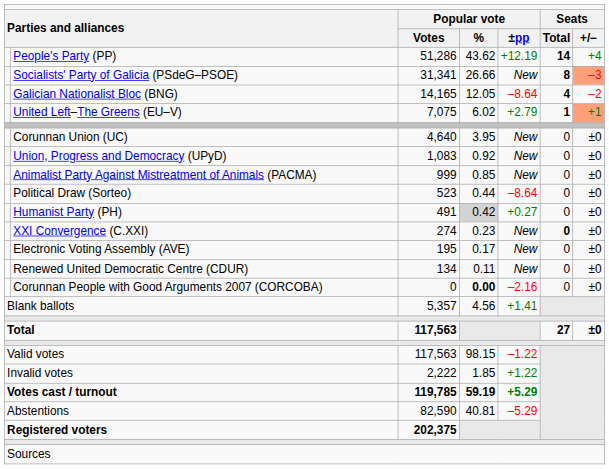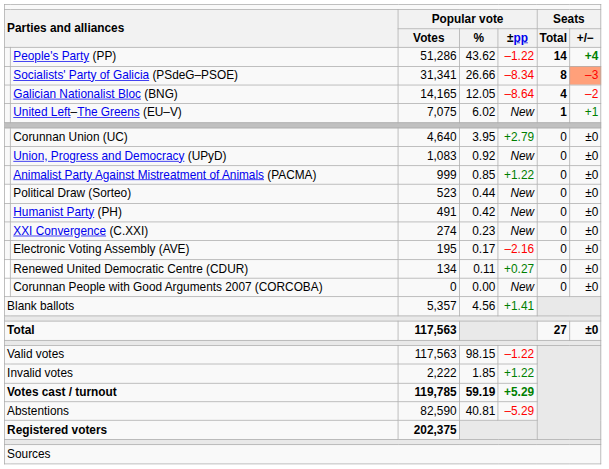People's Party (PP) | column 5: +12.19 -> –1.22
People's Party (PP) | column 7: normal -> bold
Socialists' Party of Galicia (PSdeG–PSOE) | column 5: New -> –8.34
United Left–The Greens (EU–V) | column 5: +2.79 -> New
United Left–The Greens (EU–V) | column 7: lightsalmon background -> no background
Corunnan Union (UC) | column 5: New -> +2.79
Animalist Party Against Mistreatment of Animals (PACMA) | column 5: New -> +1.22
Political Draw (Sorteo) | column 5: –8.64 -> New
Humanist Party (PH) | column 4: lightgrey background -> no background
Humanist Party (PH) | column 5: +0.27 -> New
XXI Convergence (C.XXI) | column 6: bold -> normal
Electronic Voting Assembly (AVE) | column 5: New -> –2.16
Renewed United Democratic Centre (CDUR) | column 5: New -> +0.27
Corunnan People with Good Arguments 2007 (CORCOBA) | column 4: bold -> normal
Corunnan People with Good Arguments 2007 (CORCOBA) | column 5: –2.16 -> New
